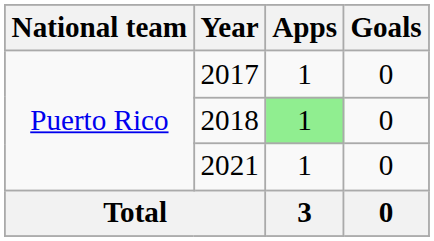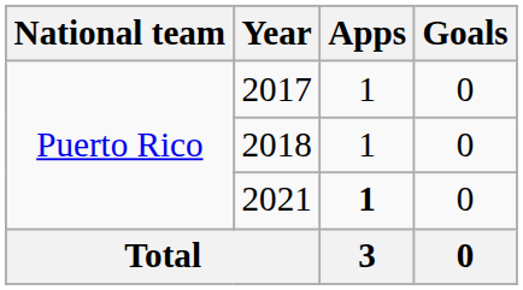2018 | Apps: lightgreen background -> no background
2021 | Apps: normal -> bold
